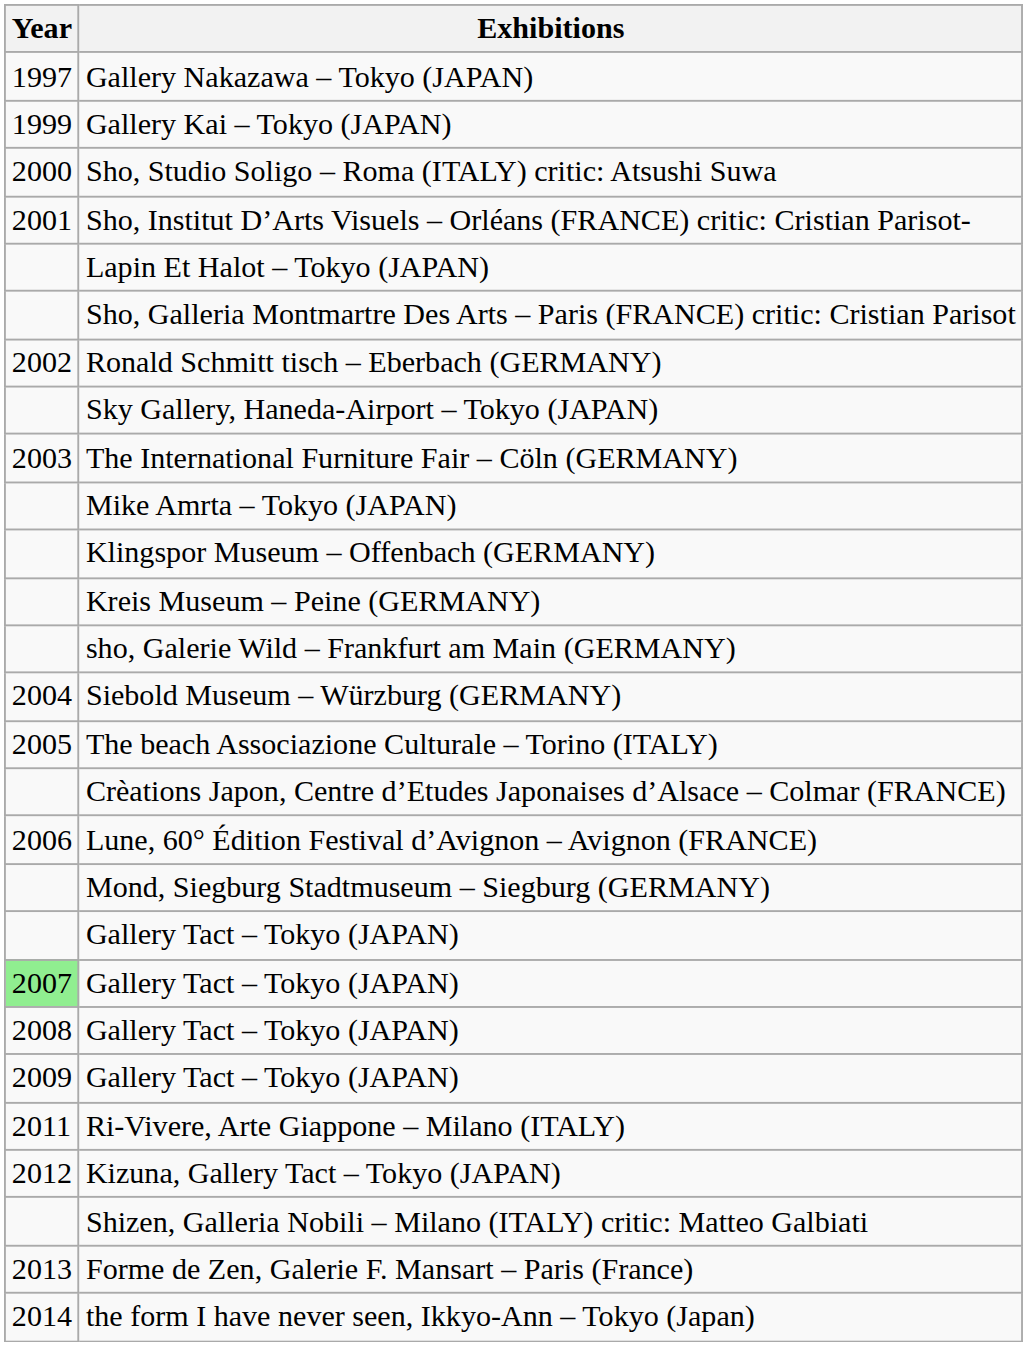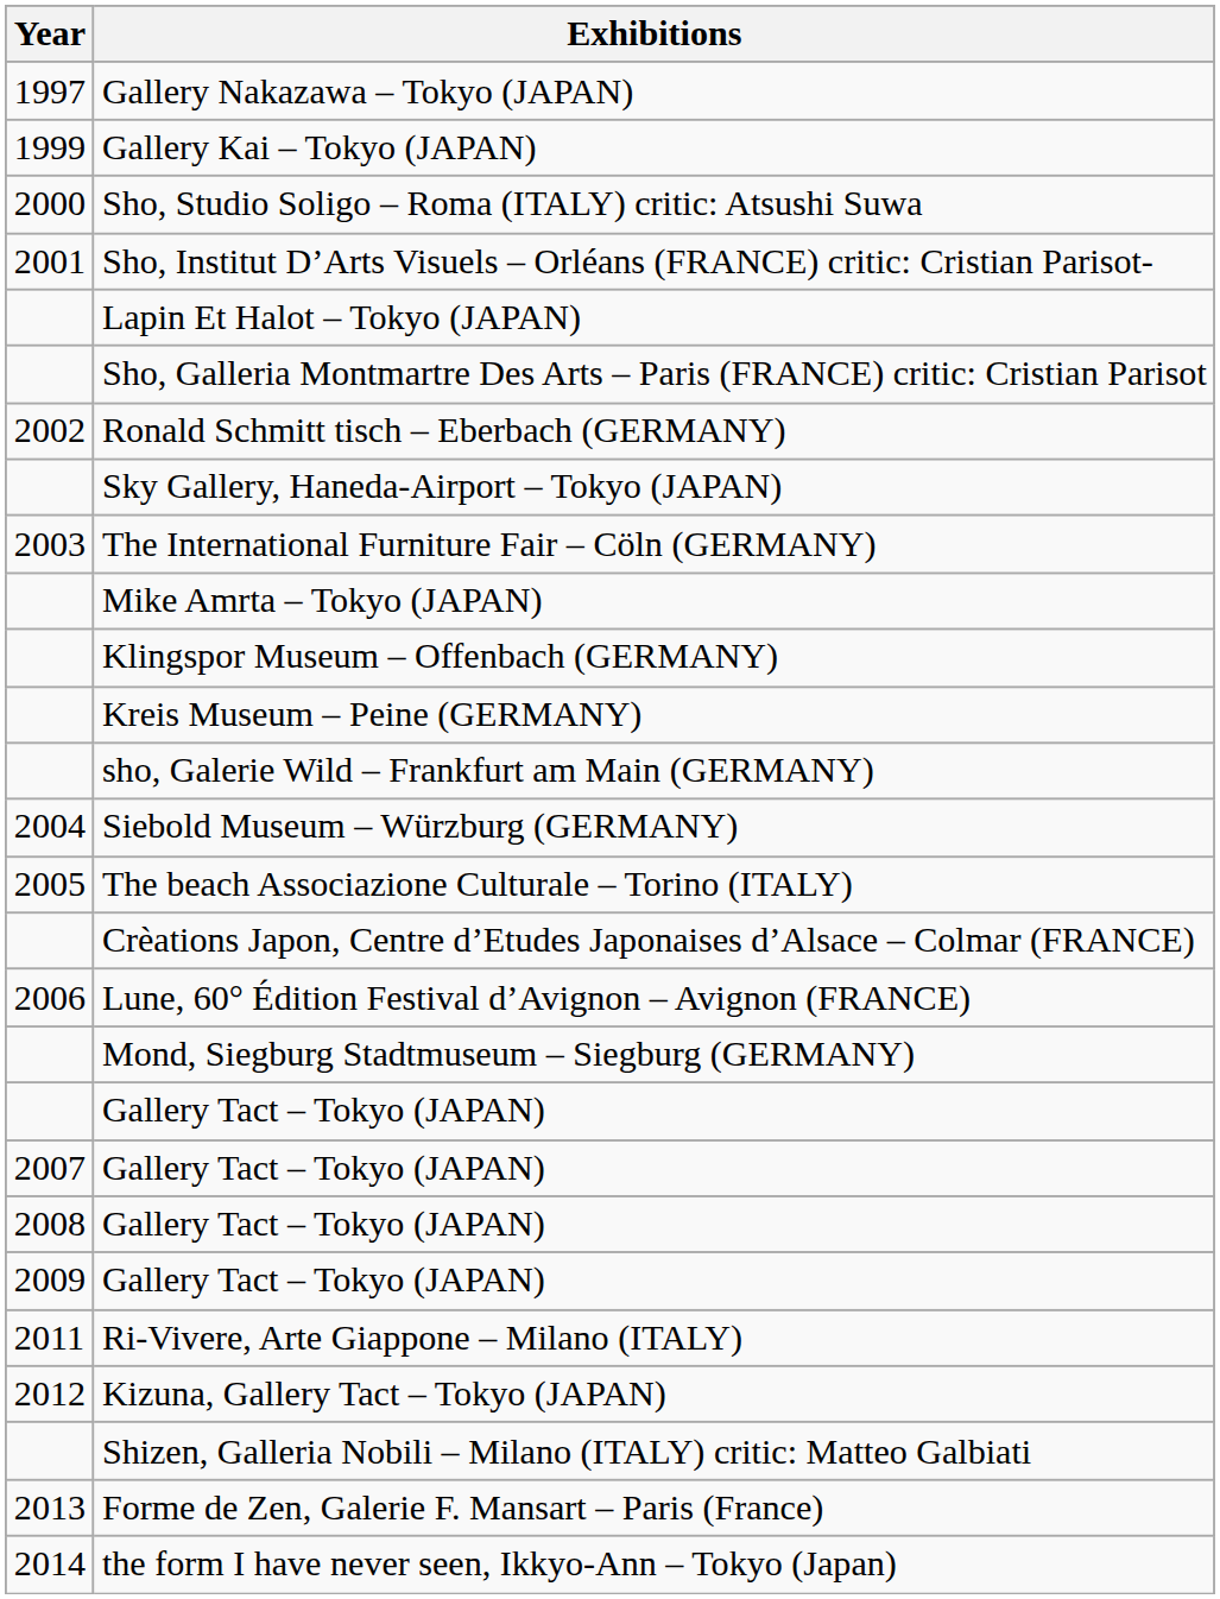row 21 | Year: lightgreen background -> no background
